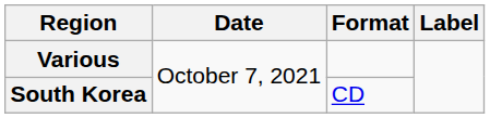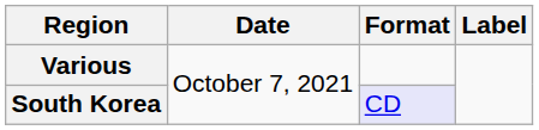South Korea | Format: no background -> lavender background
